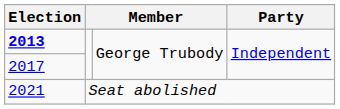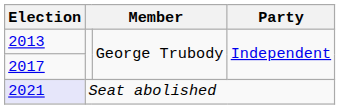2013 | Election: bold -> normal
2021 | Election: no background -> lavender background
